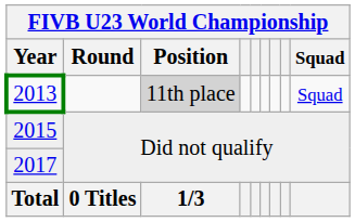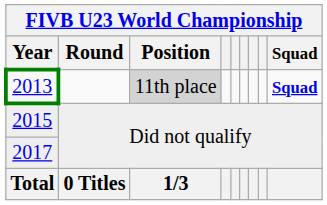2013 | FIVB U23 World Championship / Squad: normal -> bold
